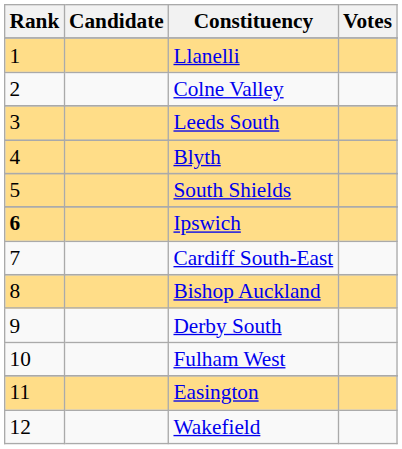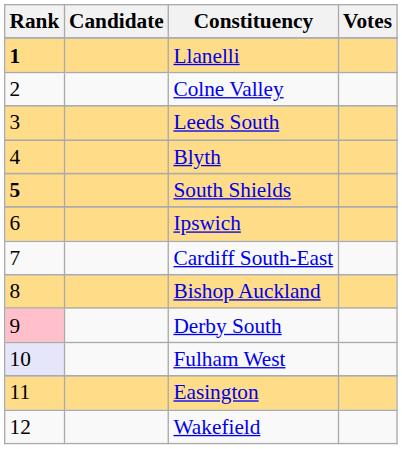Llanelli | Rank: normal -> bold
South Shields | Rank: normal -> bold
Ipswich | Rank: bold -> normal
Derby South | Rank: no background -> pink background
Fulham West | Rank: no background -> lavender background
